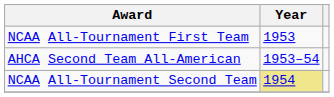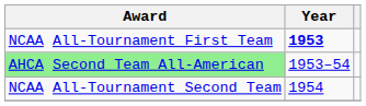row 2 | Year: normal -> bold
row 3 | Award: no background -> lightgreen background
row 4 | Year: khaki background -> no background
